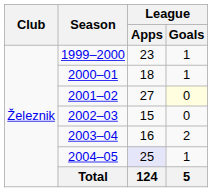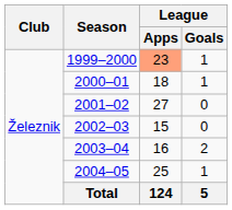1999–2000 | League / Apps: no background -> lightsalmon background
2001–02 | League / Goals: lightyellow background -> no background
2004–05 | League / Apps: lavender background -> no background
